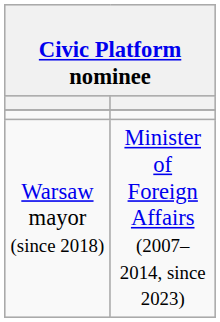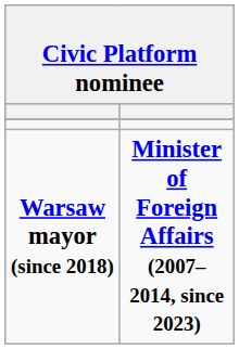Warsaw mayor (since 2018) | column 1: normal -> bold
Warsaw mayor (since 2018) | column 2: normal -> bold
